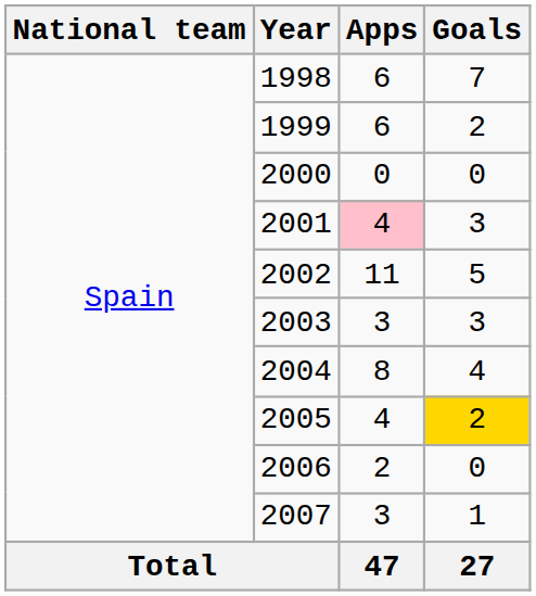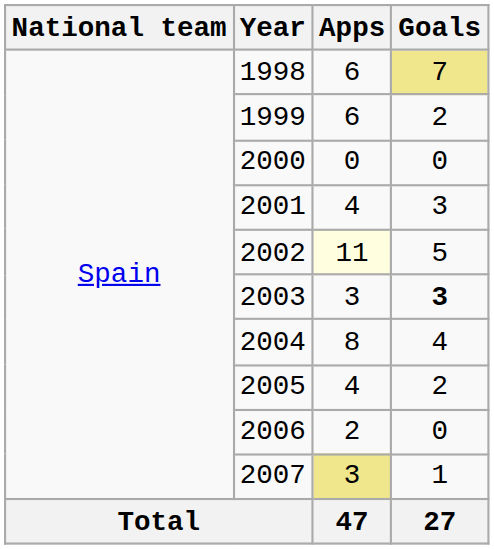1998 | Goals: no background -> khaki background
2001 | Apps: pink background -> no background
2002 | Apps: no background -> lightyellow background
2003 | Goals: normal -> bold
2005 | Goals: gold background -> no background
2007 | Apps: no background -> khaki background
